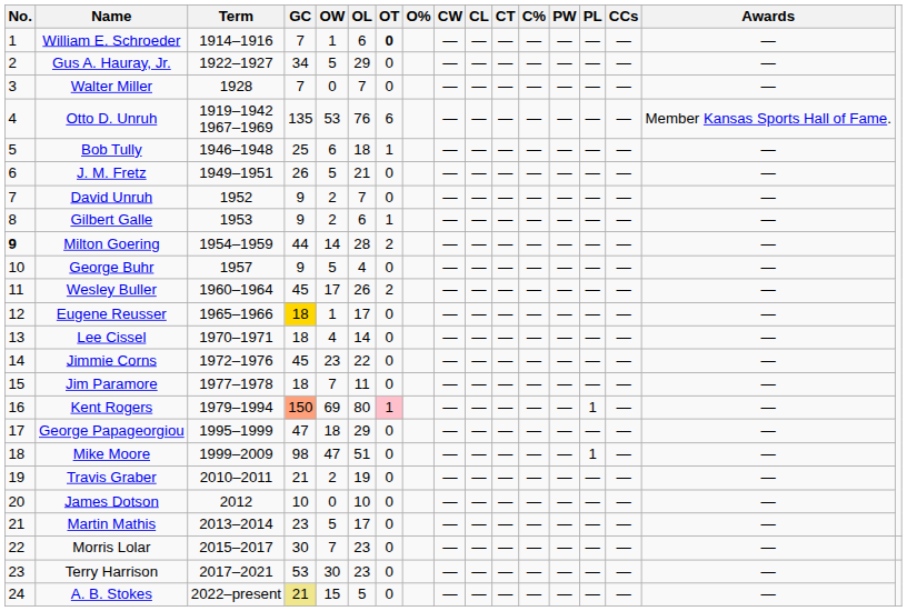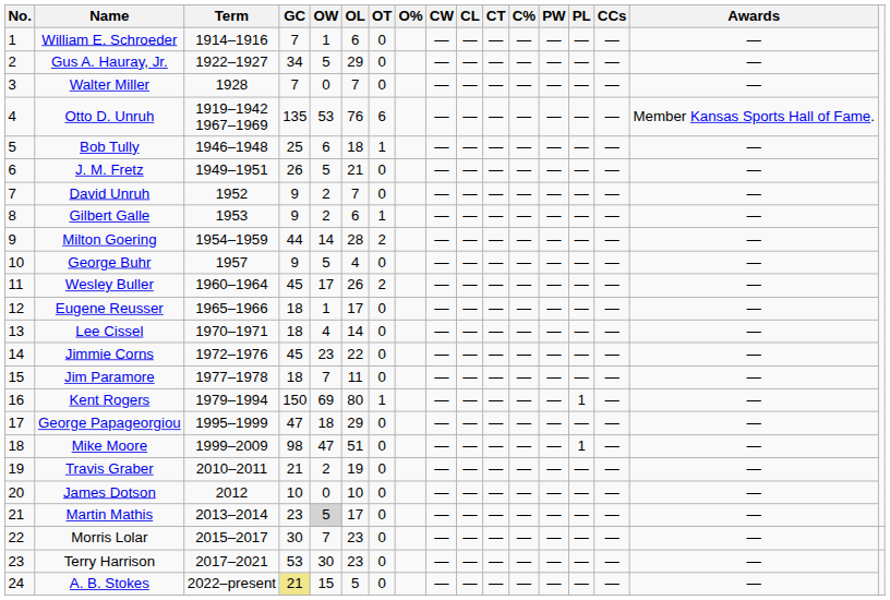William E. Schroeder | OT: bold -> normal
Milton Goering | No.: bold -> normal
Eugene Reusser | GC: gold background -> no background
Kent Rogers | GC: lightsalmon background -> no background
Kent Rogers | OT: pink background -> no background
Martin Mathis | OW: no background -> lightgrey background
